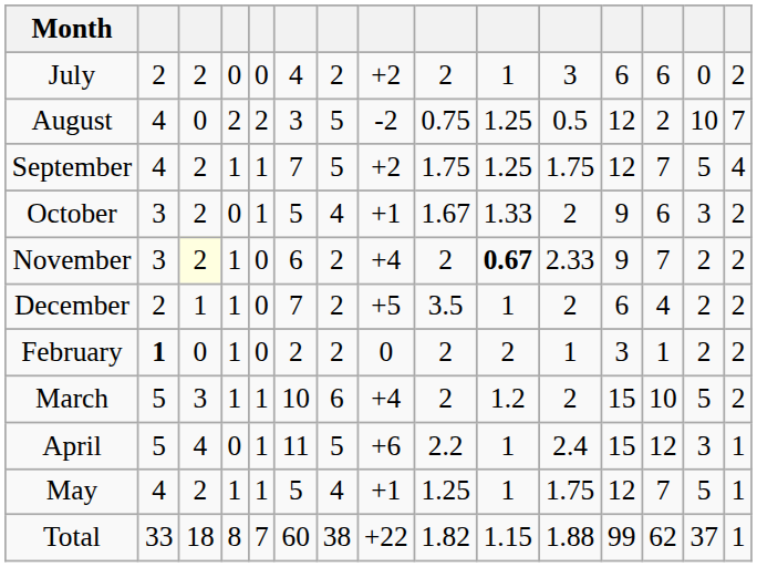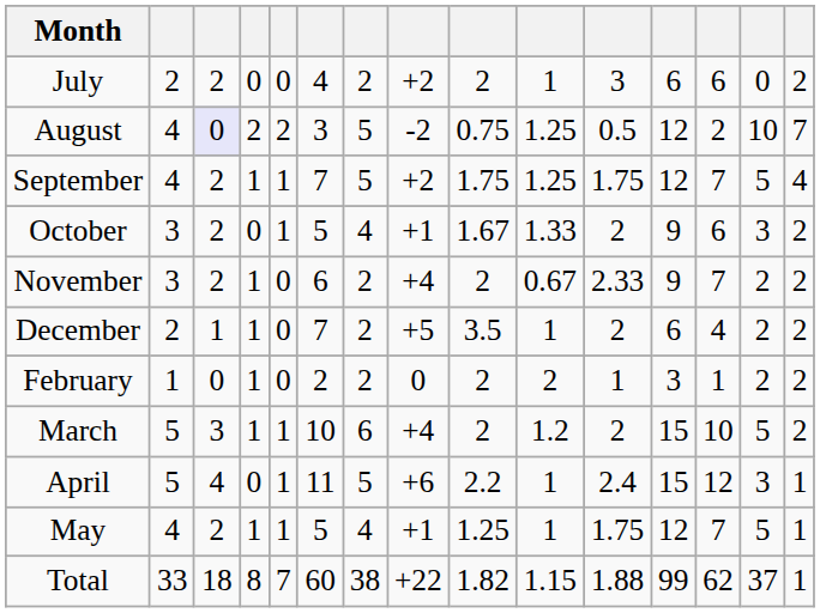August | column 3: no background -> lavender background
November | column 3: lightyellow background -> no background
November | column 10: bold -> normal
February | column 2: bold -> normal
